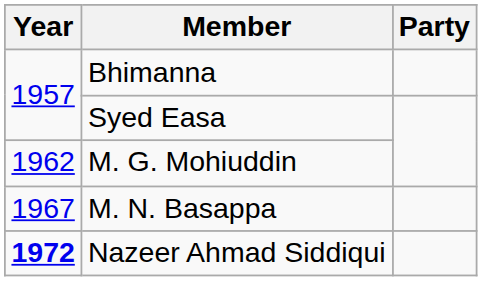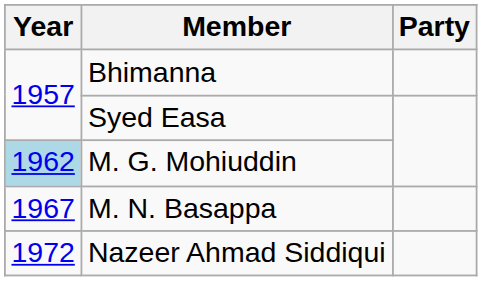M. G. Mohiuddin | Year: no background -> lightblue background
Nazeer Ahmad Siddiqui | Year: bold -> normal
